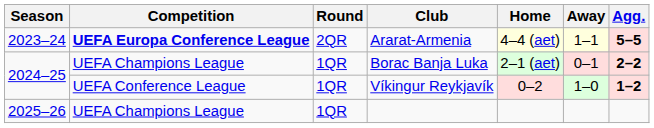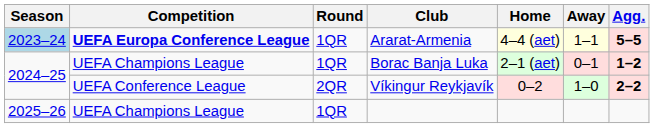Ararat-Armenia | Season: no background -> lightblue background
Ararat-Armenia | Round: 2QR -> 1QR
Borac Banja Luka | Agg.: 2–2 -> 1–2
Víkingur Reykjavík | Round: 1QR -> 2QR
Víkingur Reykjavík | Agg.: 1–2 -> 2–2
